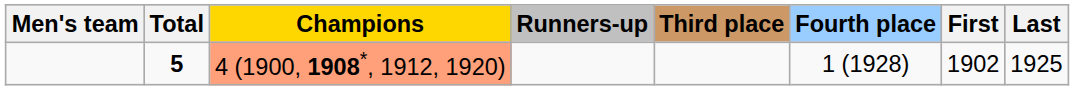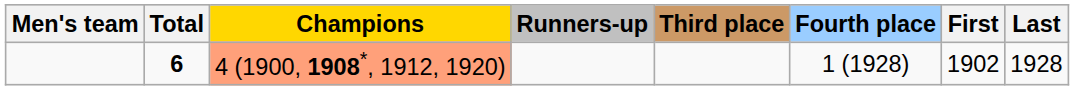row 2 | Total: 5 -> 6
row 2 | Last: 1925 -> 1928
